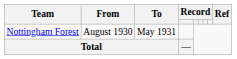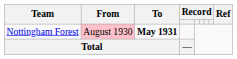Nottingham Forest | From: no background -> pink background
Nottingham Forest | To: normal -> bold
